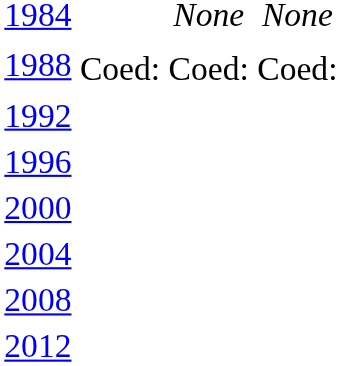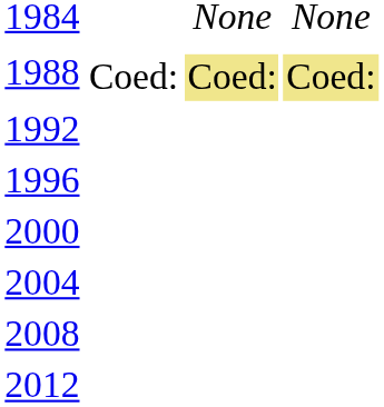1988 / Coed: | column 3: no background -> khaki background
1988 / Coed: | column 4: no background -> khaki background
